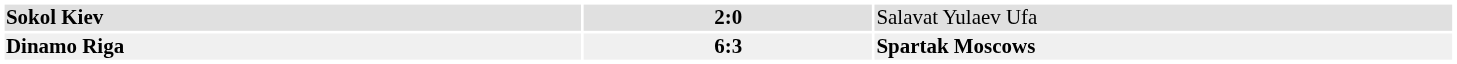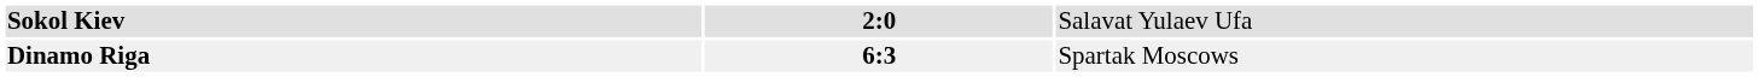Dinamo Riga | column 3: bold -> normal
